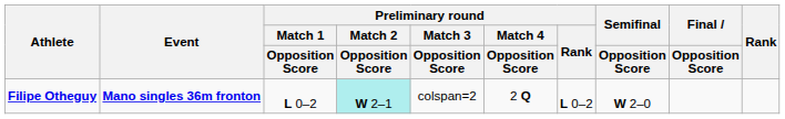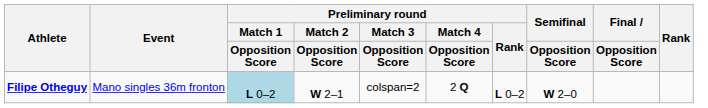Filipe Otheguy | Event: bold -> normal
Filipe Otheguy | Preliminary round / Match 1 / Opposition Score: no background -> lightblue background
Filipe Otheguy | Preliminary round / Match 2 / Opposition Score: paleturquoise background -> no background
